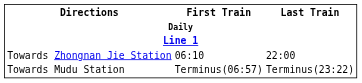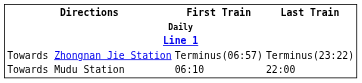Towards Zhongnan Jie Station | First Train / Daily: 06:10 -> Terminus(06:57)
Towards Zhongnan Jie Station | Last Train / Daily: 22:00 -> Terminus(23:22)
Towards Mudu Station | First Train / Daily: Terminus(06:57) -> 06:10
Towards Mudu Station | Last Train / Daily: Terminus(23:22) -> 22:00
